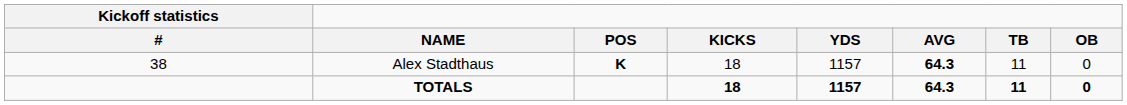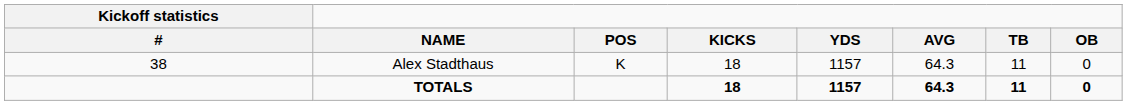Alex Stadthaus | POS: bold -> normal
Alex Stadthaus | AVG: bold -> normal
